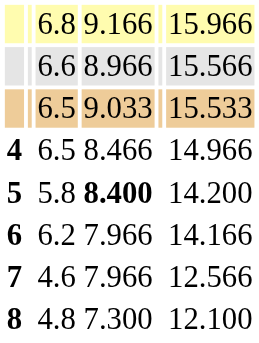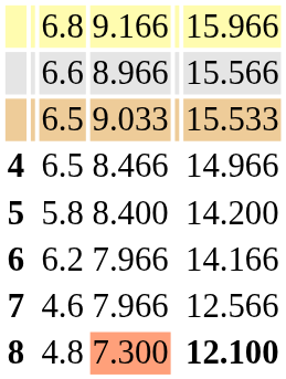5 | column 3: bold -> normal
8 | column 3: no background -> lightsalmon background
8 | column 4: normal -> bold
